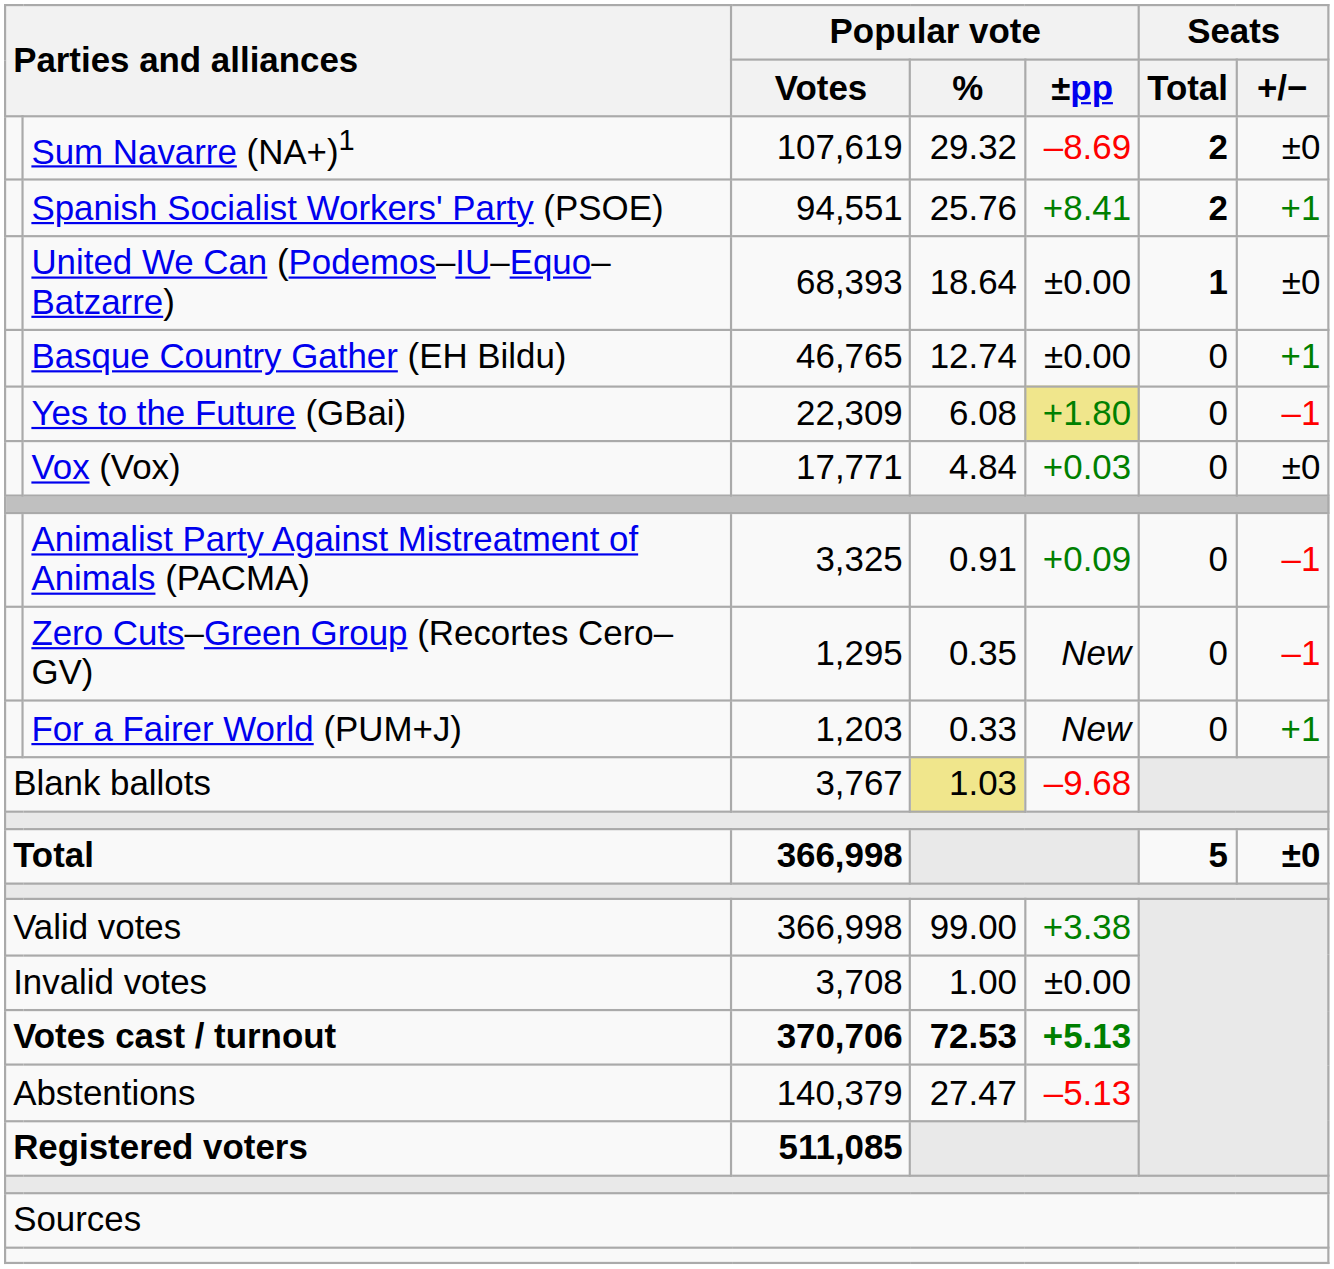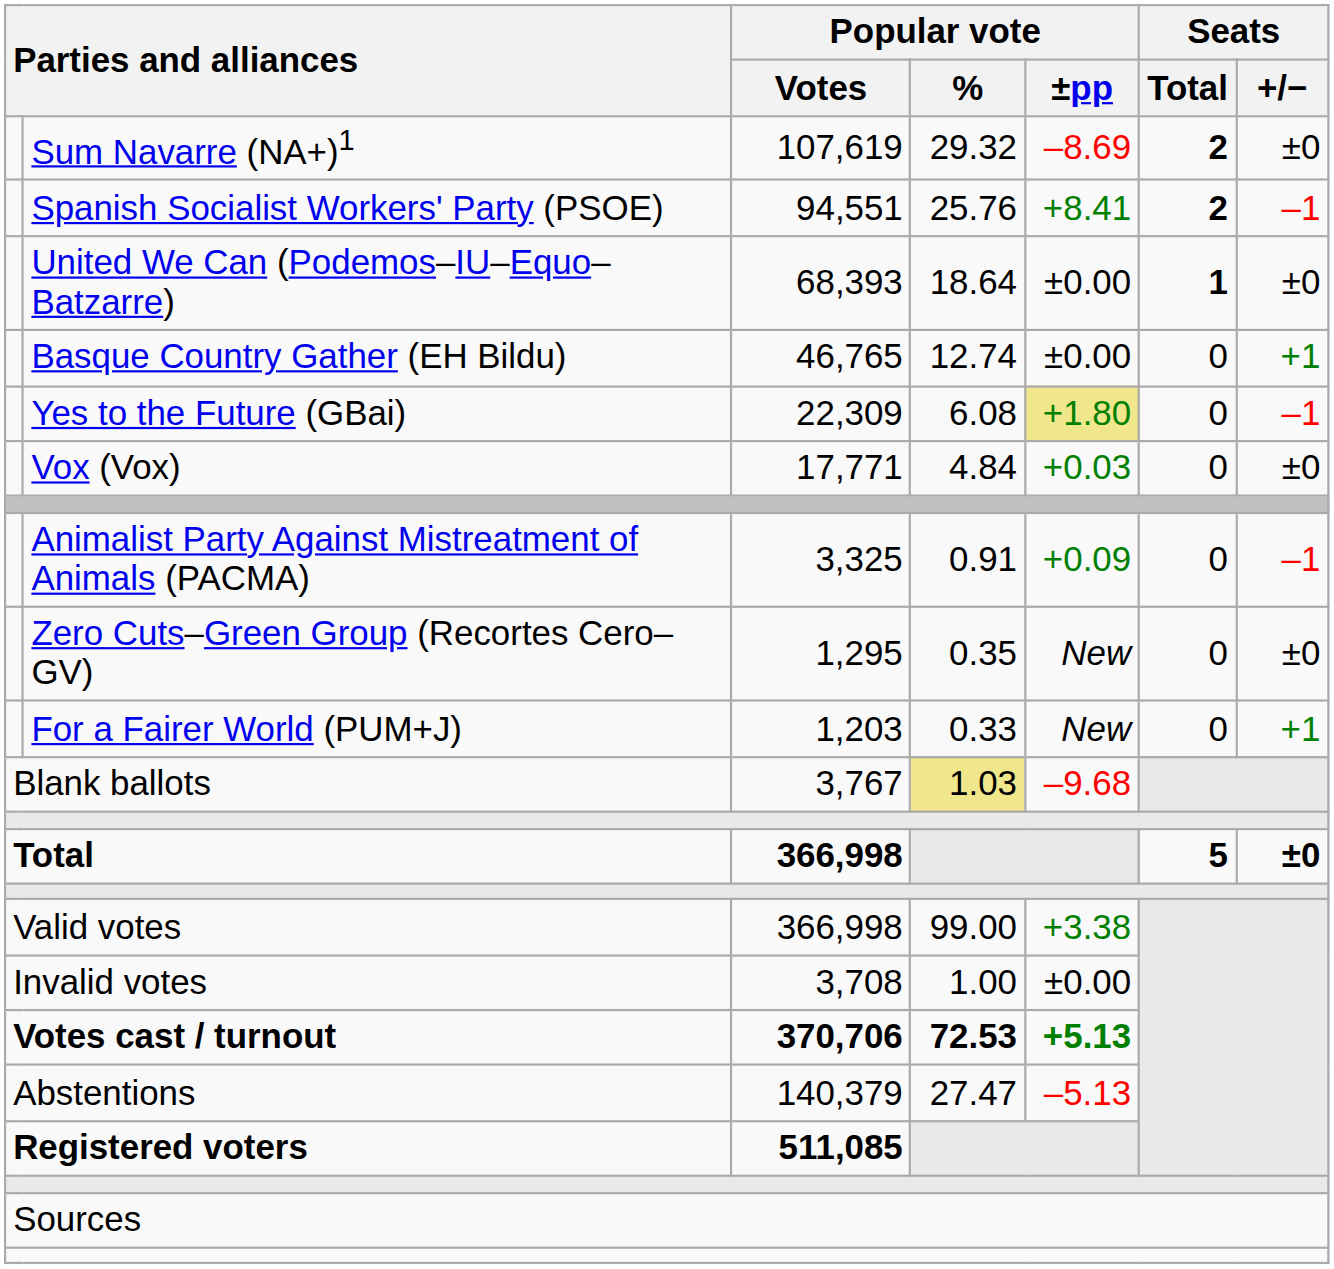Spanish Socialist Workers' Party (PSOE) | Seats / +/−: +1 -> –1
Zero Cuts–Green Group (Recortes Cero–GV) | Seats / +/−: –1 -> ±0
